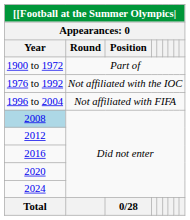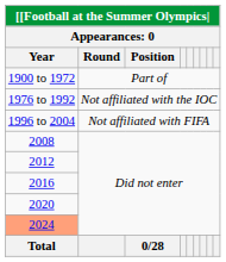2008 | Year: lightblue background -> no background
2024 | Year: no background -> lightsalmon background
